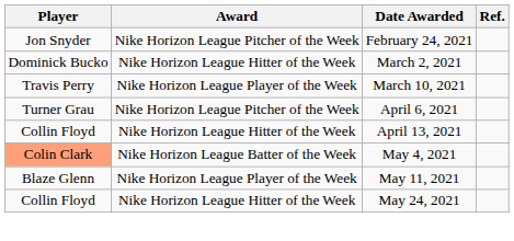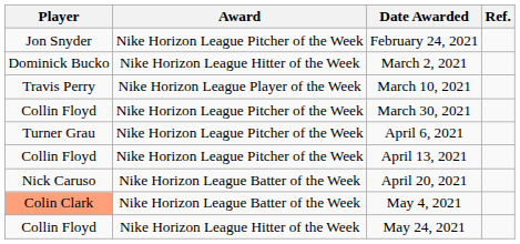+ row: Collin Floyd | Nike Horizon League Pitcher of the Week | March 30, 2021
April 13, 2021 | Award: Nike Horizon League Hitter of the Week -> Nike Horizon League Pitcher of the Week
+ row: Nick Caruso | Nike Horizon League Batter of the Week | April 20, 2021
- row: Blaze Glenn | Nike Horizon League Player of the Week | May 11, 2021
